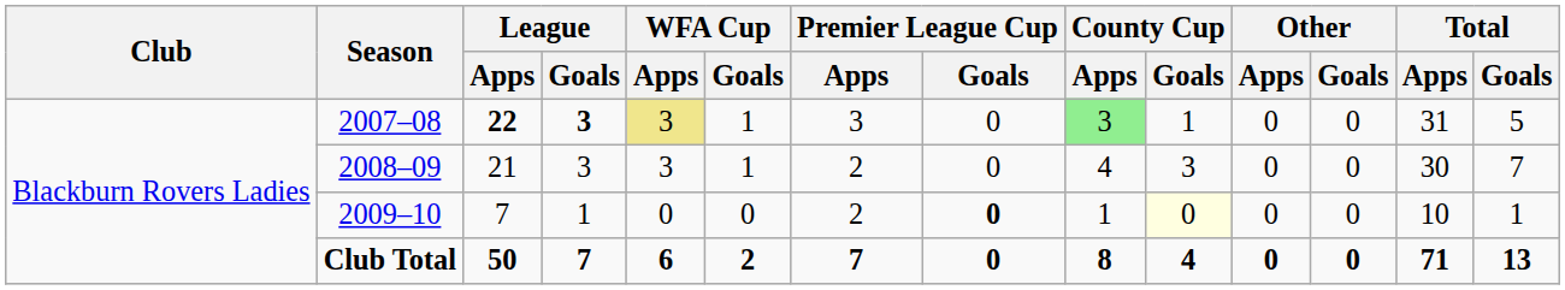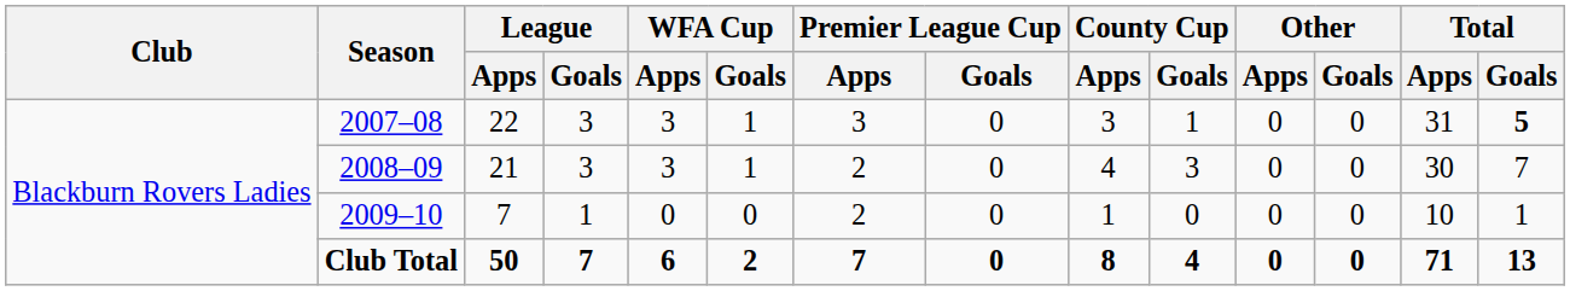2007–08 | League / Apps: bold -> normal
2007–08 | League / Goals: bold -> normal
2007–08 | WFA Cup / Apps: khaki background -> no background
2007–08 | County Cup / Apps: lightgreen background -> no background
2007–08 | Total / Goals: normal -> bold
2009–10 | Premier League Cup / Goals: bold -> normal
2009–10 | County Cup / Goals: lightyellow background -> no background
